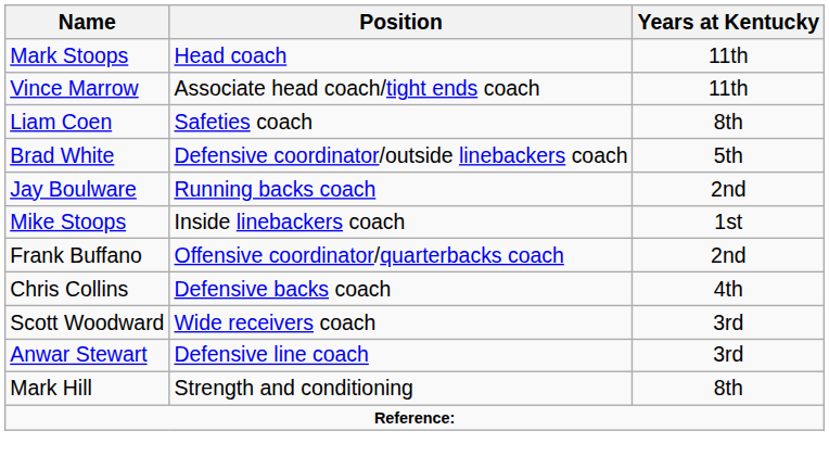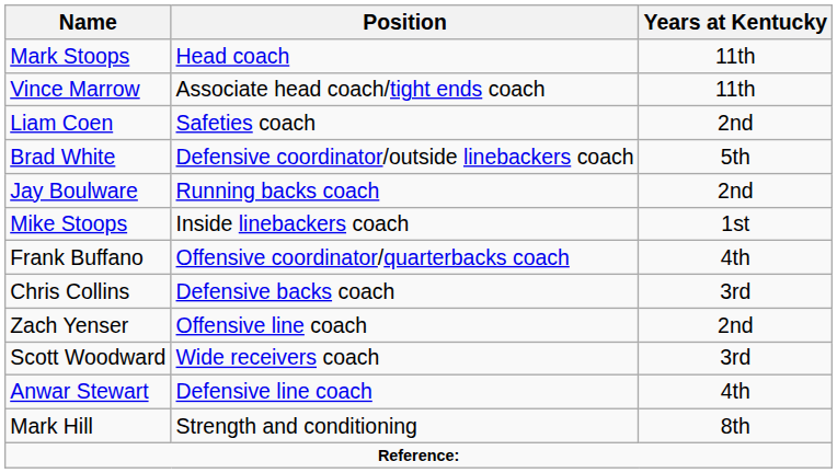Liam Coen | Years at Kentucky: 8th -> 2nd
Frank Buffano | Years at Kentucky: 2nd -> 4th
Chris Collins | Years at Kentucky: 4th -> 3rd
+ row: Zach Yenser | Offensive line coach | 2nd
Anwar Stewart | Years at Kentucky: 3rd -> 4th
